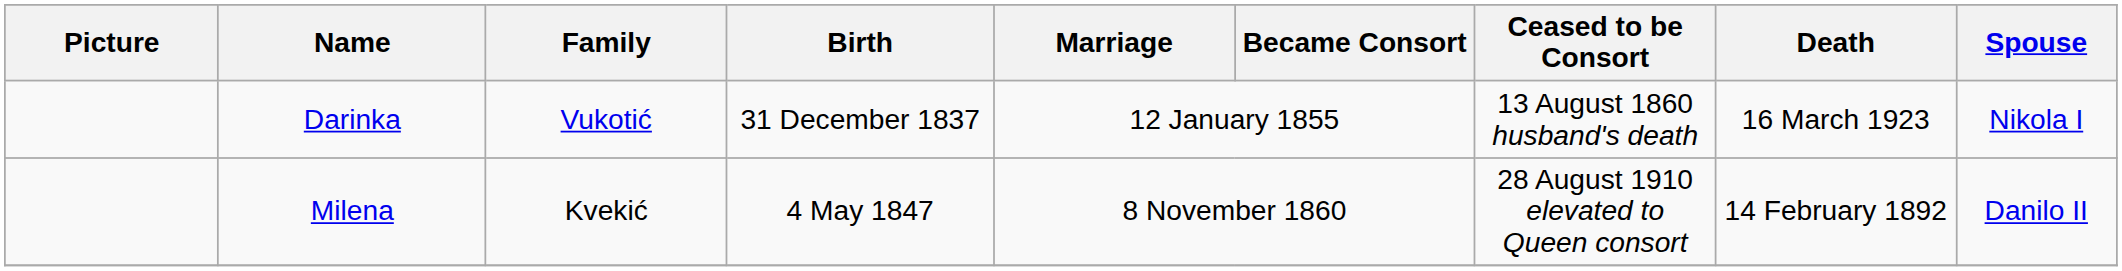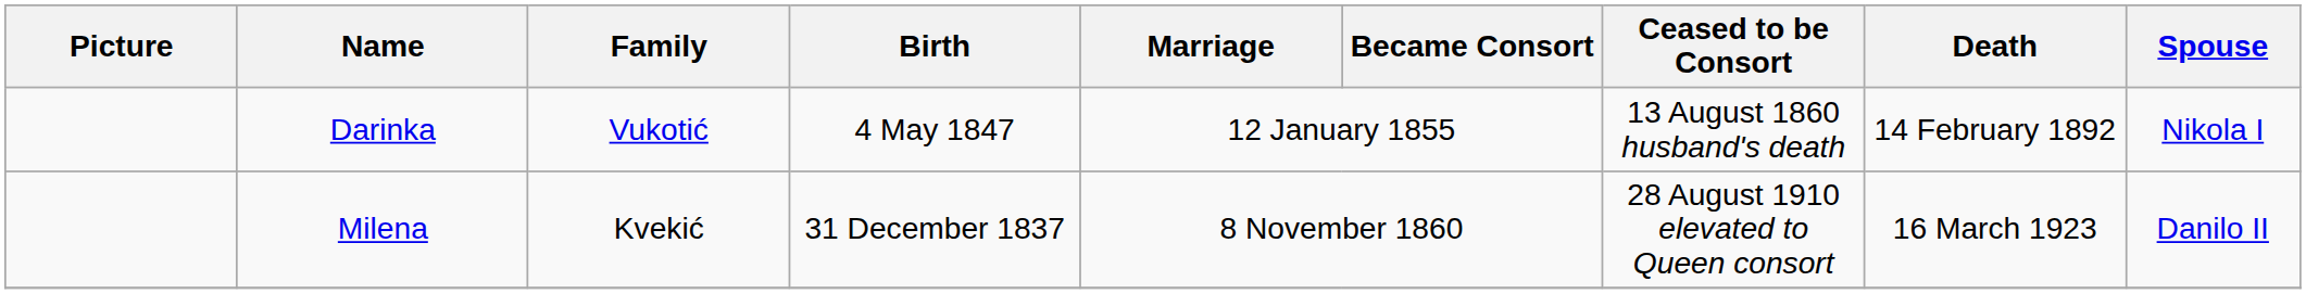Darinka | Birth: 31 December 1837 -> 4 May 1847
Darinka | Death: 16 March 1923 -> 14 February 1892
Milena | Birth: 4 May 1847 -> 31 December 1837
Milena | Death: 14 February 1892 -> 16 March 1923
